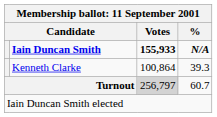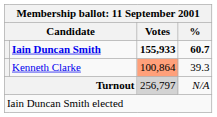Iain Duncan Smith | %: N/A -> 60.7
Kenneth Clarke | Votes: no background -> lightsalmon background
Turnout | %: 60.7 -> N/A
